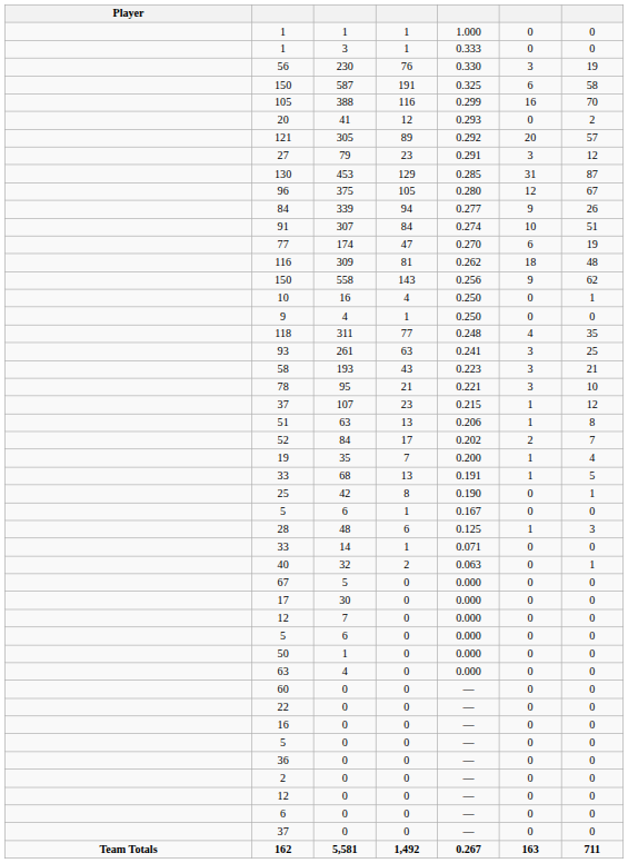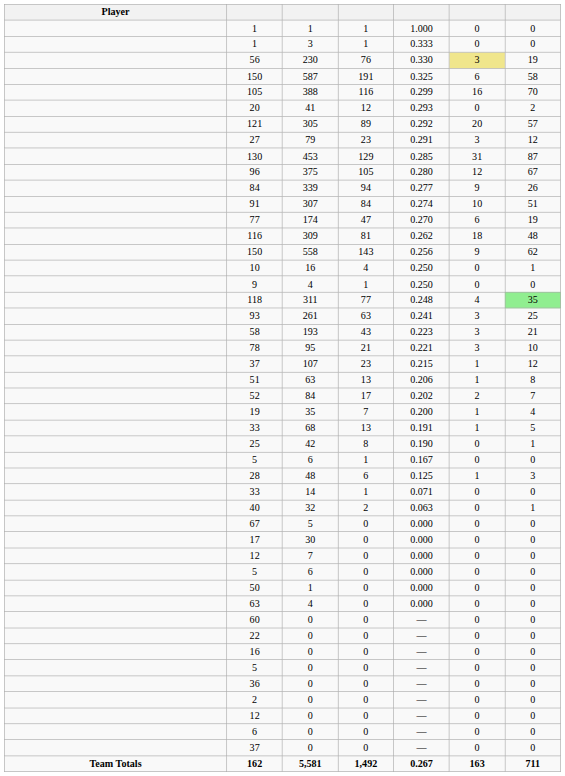56 | column 6: no background -> khaki background
118 | column 7: no background -> lightgreen background
